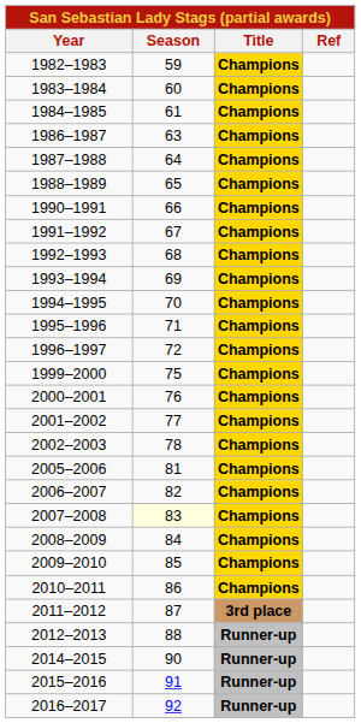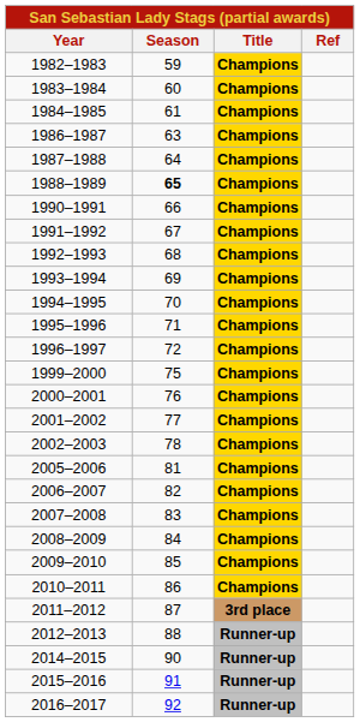1988–1989 | Season: normal -> bold
2007–2008 | Season: lightyellow background -> no background
